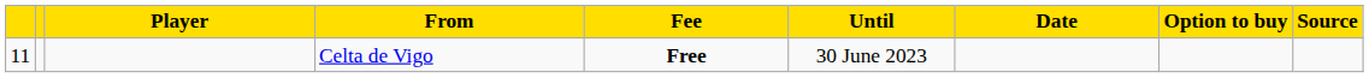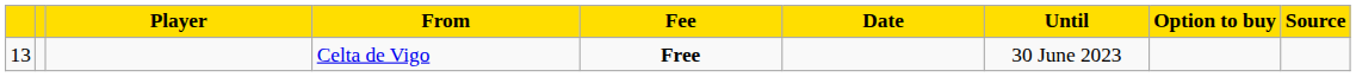columns swapped: Date <-> Until
Celta de Vigo | column 1: 11 -> 13
